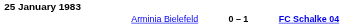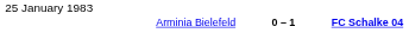25 January 1983 | column 1: bold -> normal
